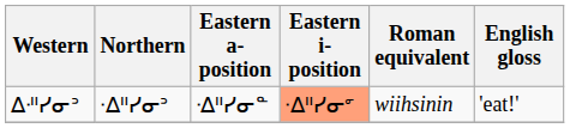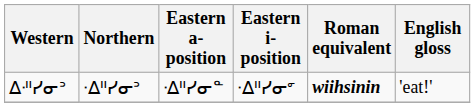ᐃᐧᐦᓯᓂᐣ | Eastern i-position: lightsalmon background -> no background
ᐃᐧᐦᓯᓂᐣ | Roman equivalent: normal -> bold
